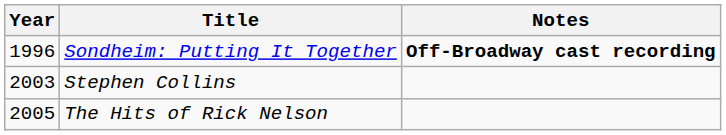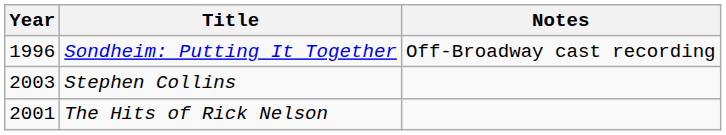Sondheim: Putting It Together | Notes: bold -> normal
The Hits of Rick Nelson | Year: 2005 -> 2001
